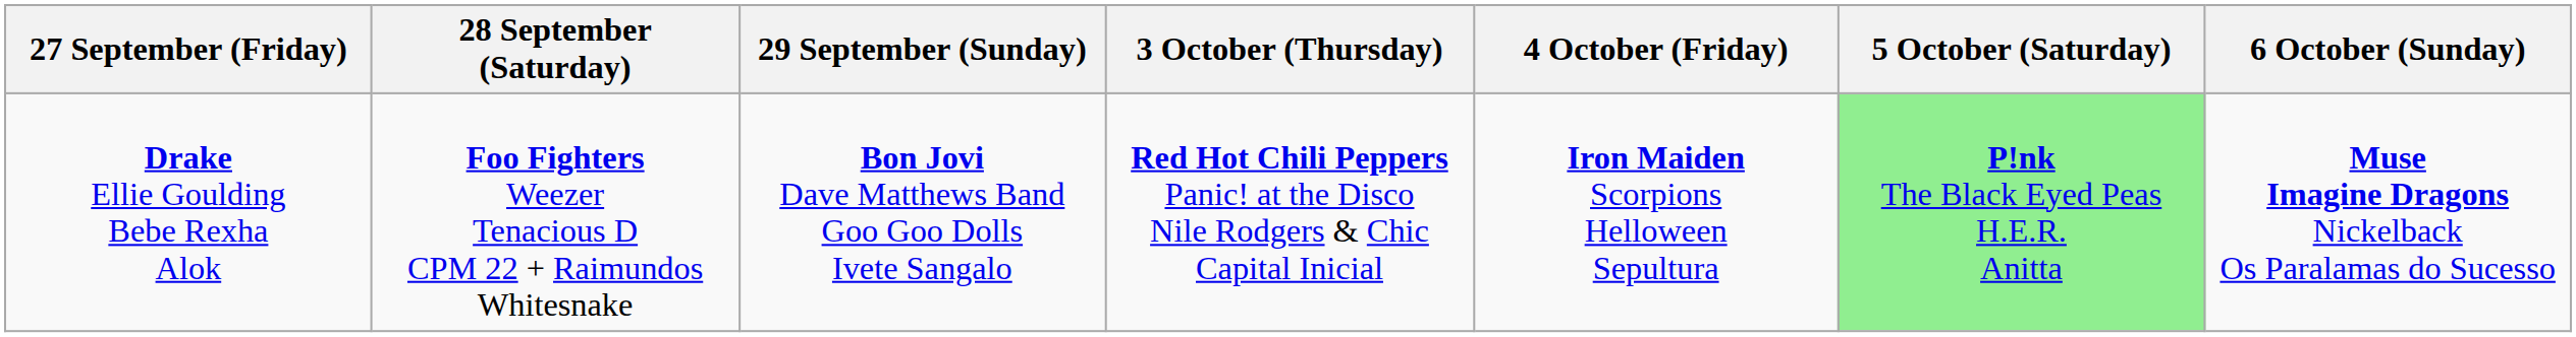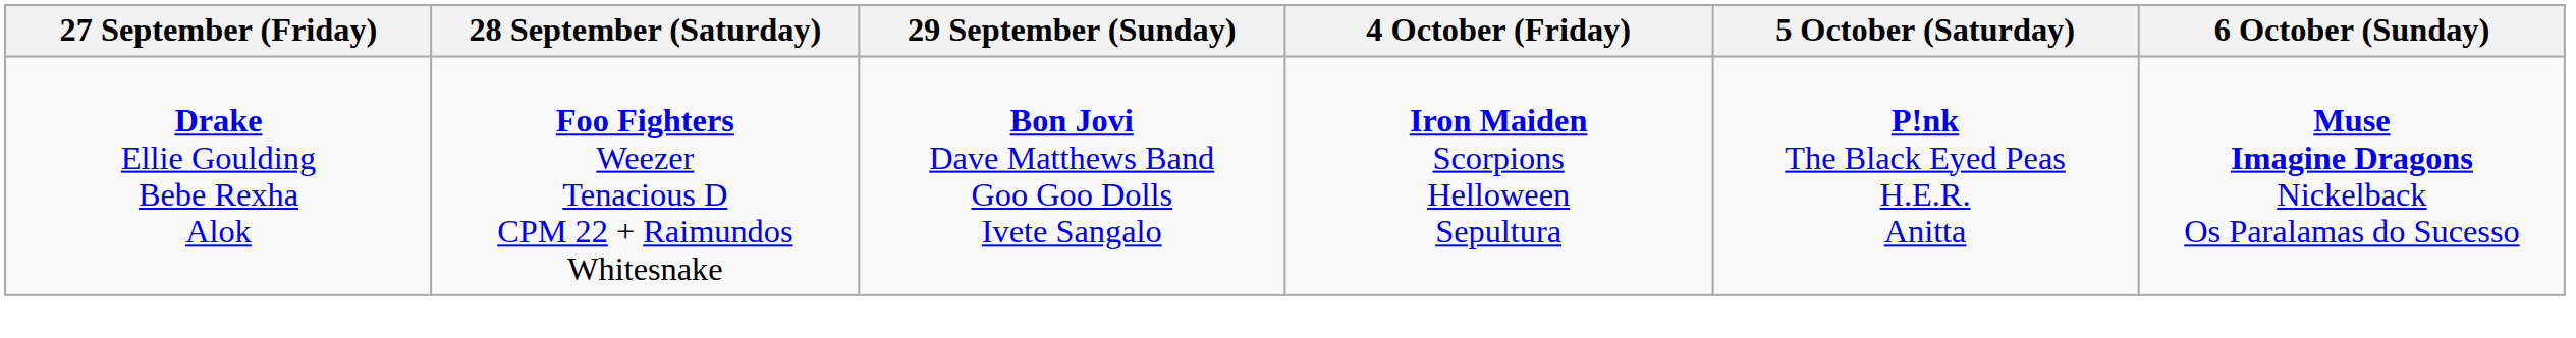- column: 3 October (Thursday) | Red Hot Chili Peppers Panic! at the Disco Nile Rodgers & Chic Capital Inicial
Drake Ellie Goulding Bebe Rexha Alok | 5 October (Saturday): lightgreen background -> no background
